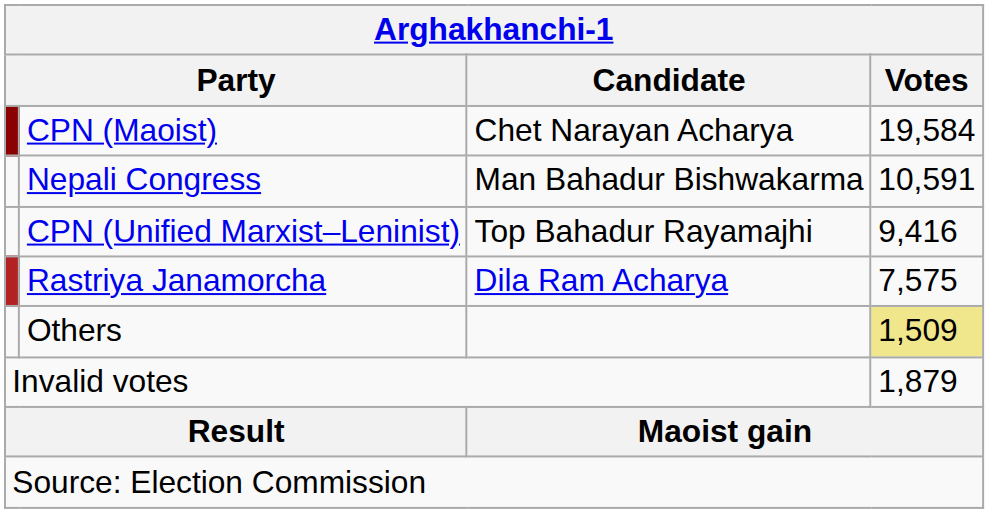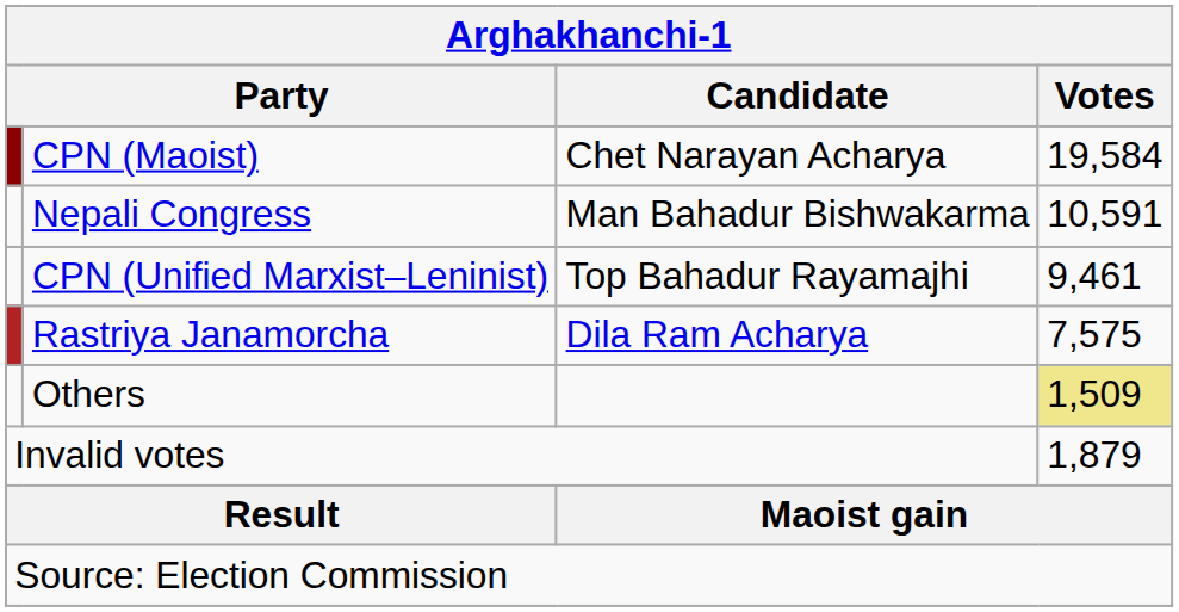CPN (Unified Marxist–Leninist) | Votes: 9,416 -> 9,461
